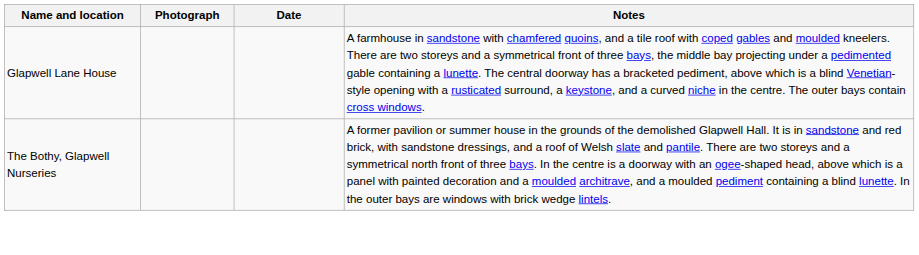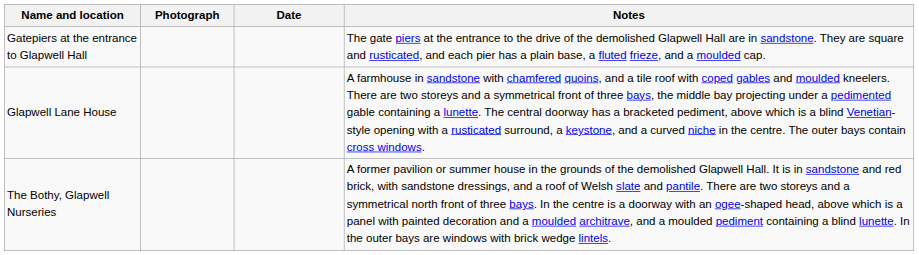+ row: Gatepiers at the entrance to Glapwell Hall | The gate piers at the entrance to the drive of the demolished Glapwell Hall are in sandstone. They are square and rusticated, and each pier has a plain base, a fluted frieze, and a moulded cap.
